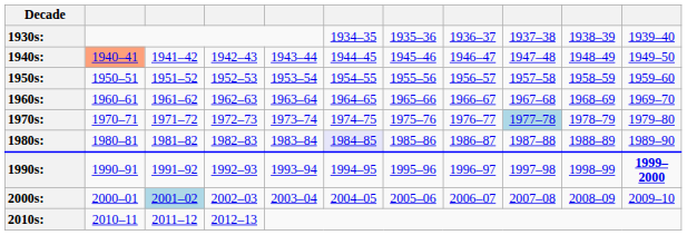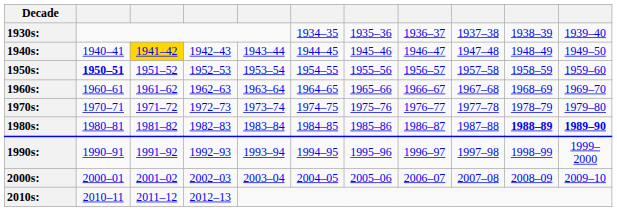1940s: | column 2: lightsalmon background -> no background
1940s: | column 3: no background -> gold background
1950s: | column 2: normal -> bold
1970s: | column 9: lightblue background -> no background
1980s: | column 6: lavender background -> no background
1980s: | column 10: normal -> bold
1980s: | column 11: normal -> bold
1990s: | column 11: bold -> normal
2000s: | column 3: lightblue background -> no background
